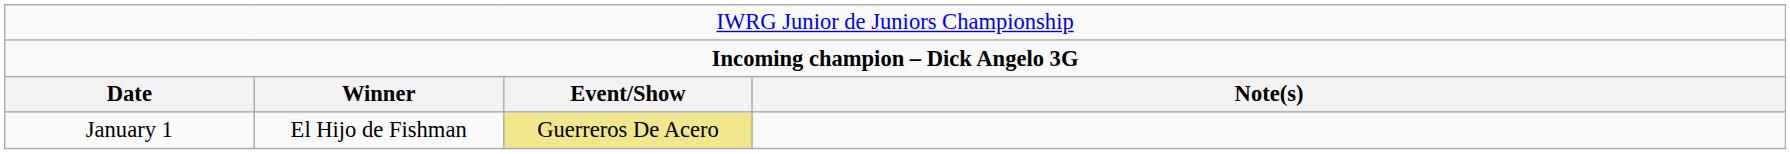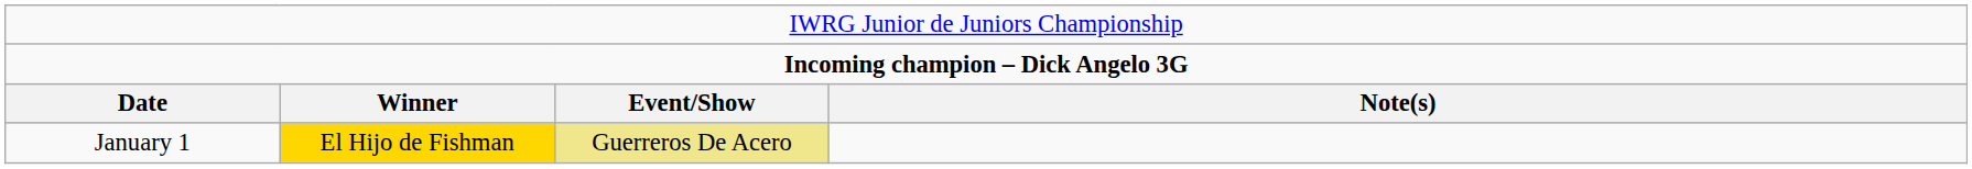January 1 | column 2: no background -> gold background
